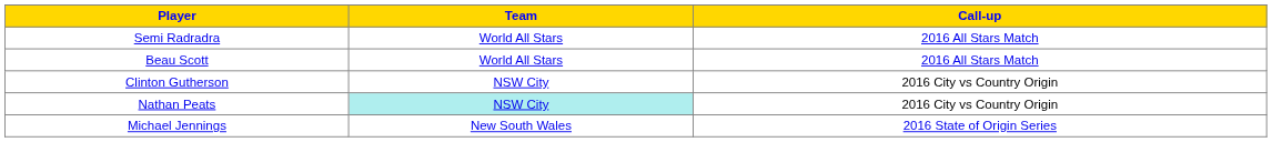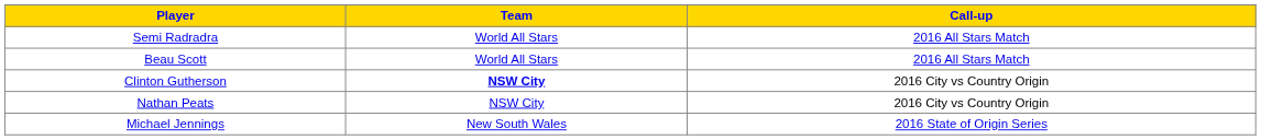Clinton Gutherson | Team: normal -> bold
Nathan Peats | Team: paleturquoise background -> no background
